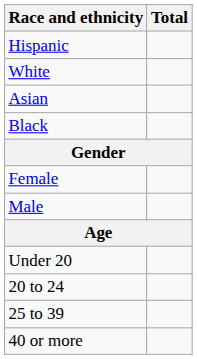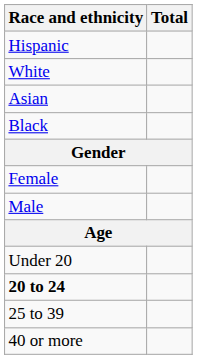20 to 24 | Race and ethnicity: normal -> bold
